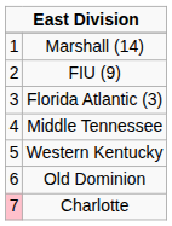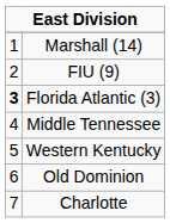Florida Atlantic (3) | column 1: normal -> bold
Charlotte | column 1: pink background -> no background
